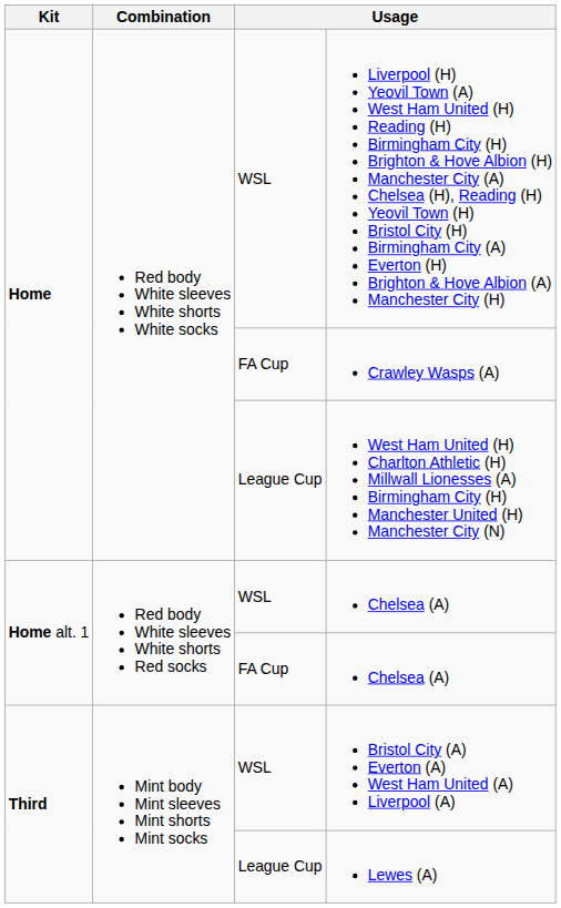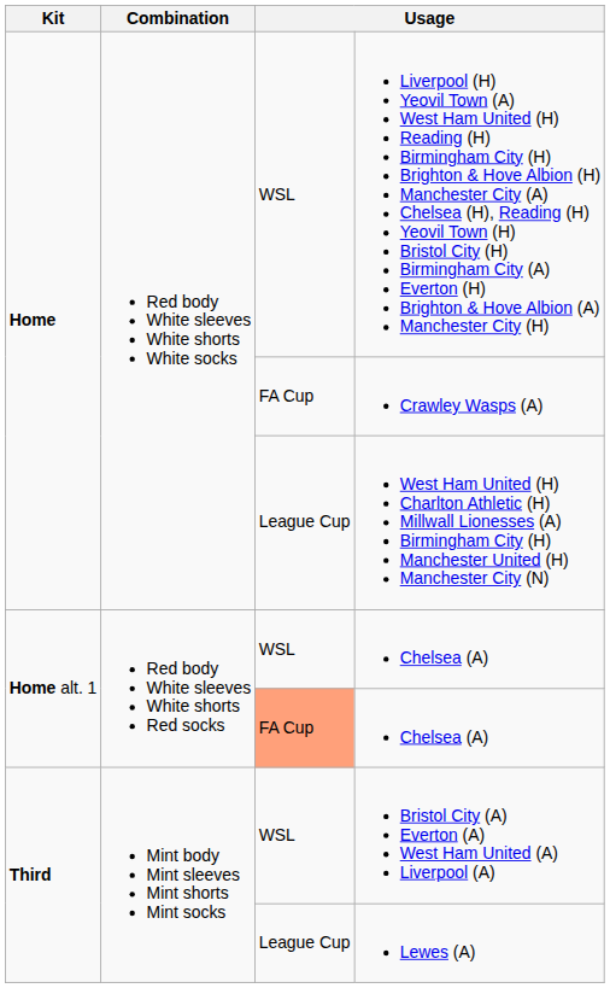FA Cup / Chelsea (A) | column 3: no background -> lightsalmon background
